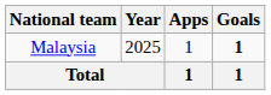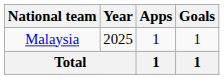Malaysia | Goals: bold -> normal
